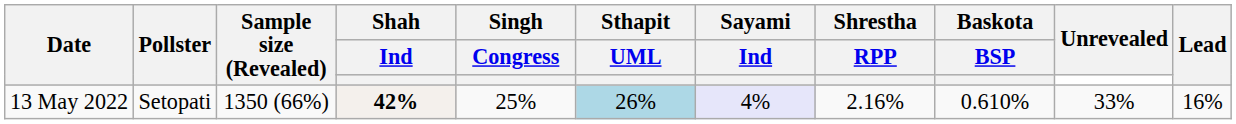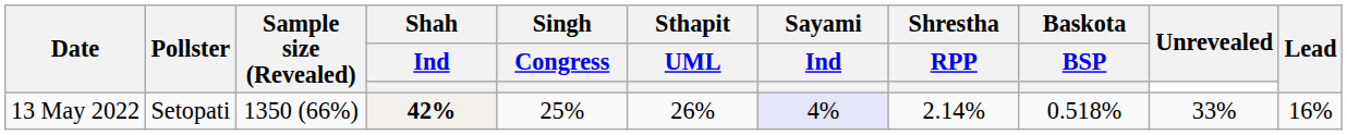13 May 2022 | Sthapit / UML: lightblue background -> no background
13 May 2022 | Shrestha / RPP: 2.16% -> 2.14%
13 May 2022 | Baskota / BSP: 0.610% -> 0.518%
